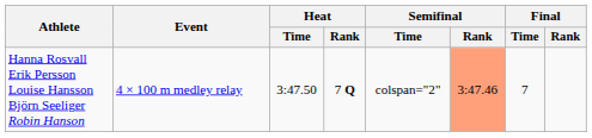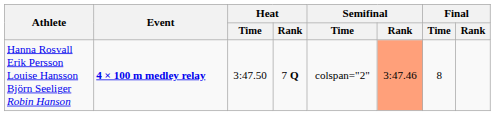row 3 | Event: normal -> bold
row 3 | Final / Time: 7 -> 8
